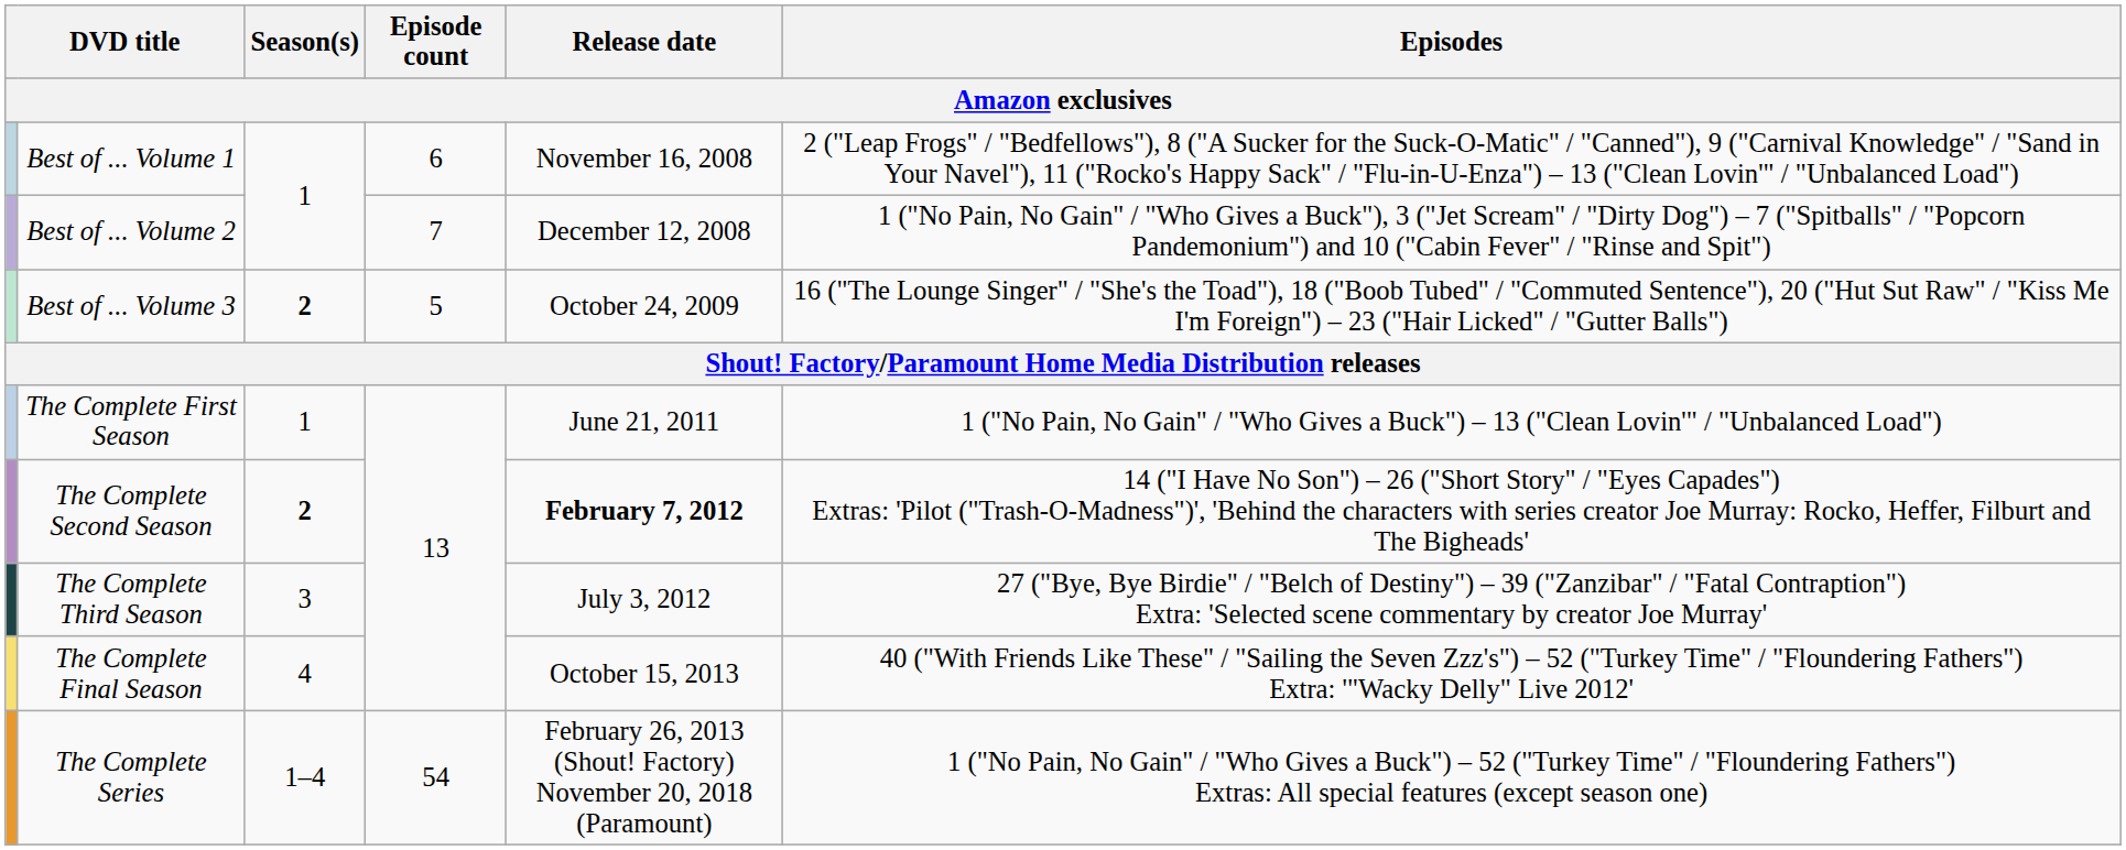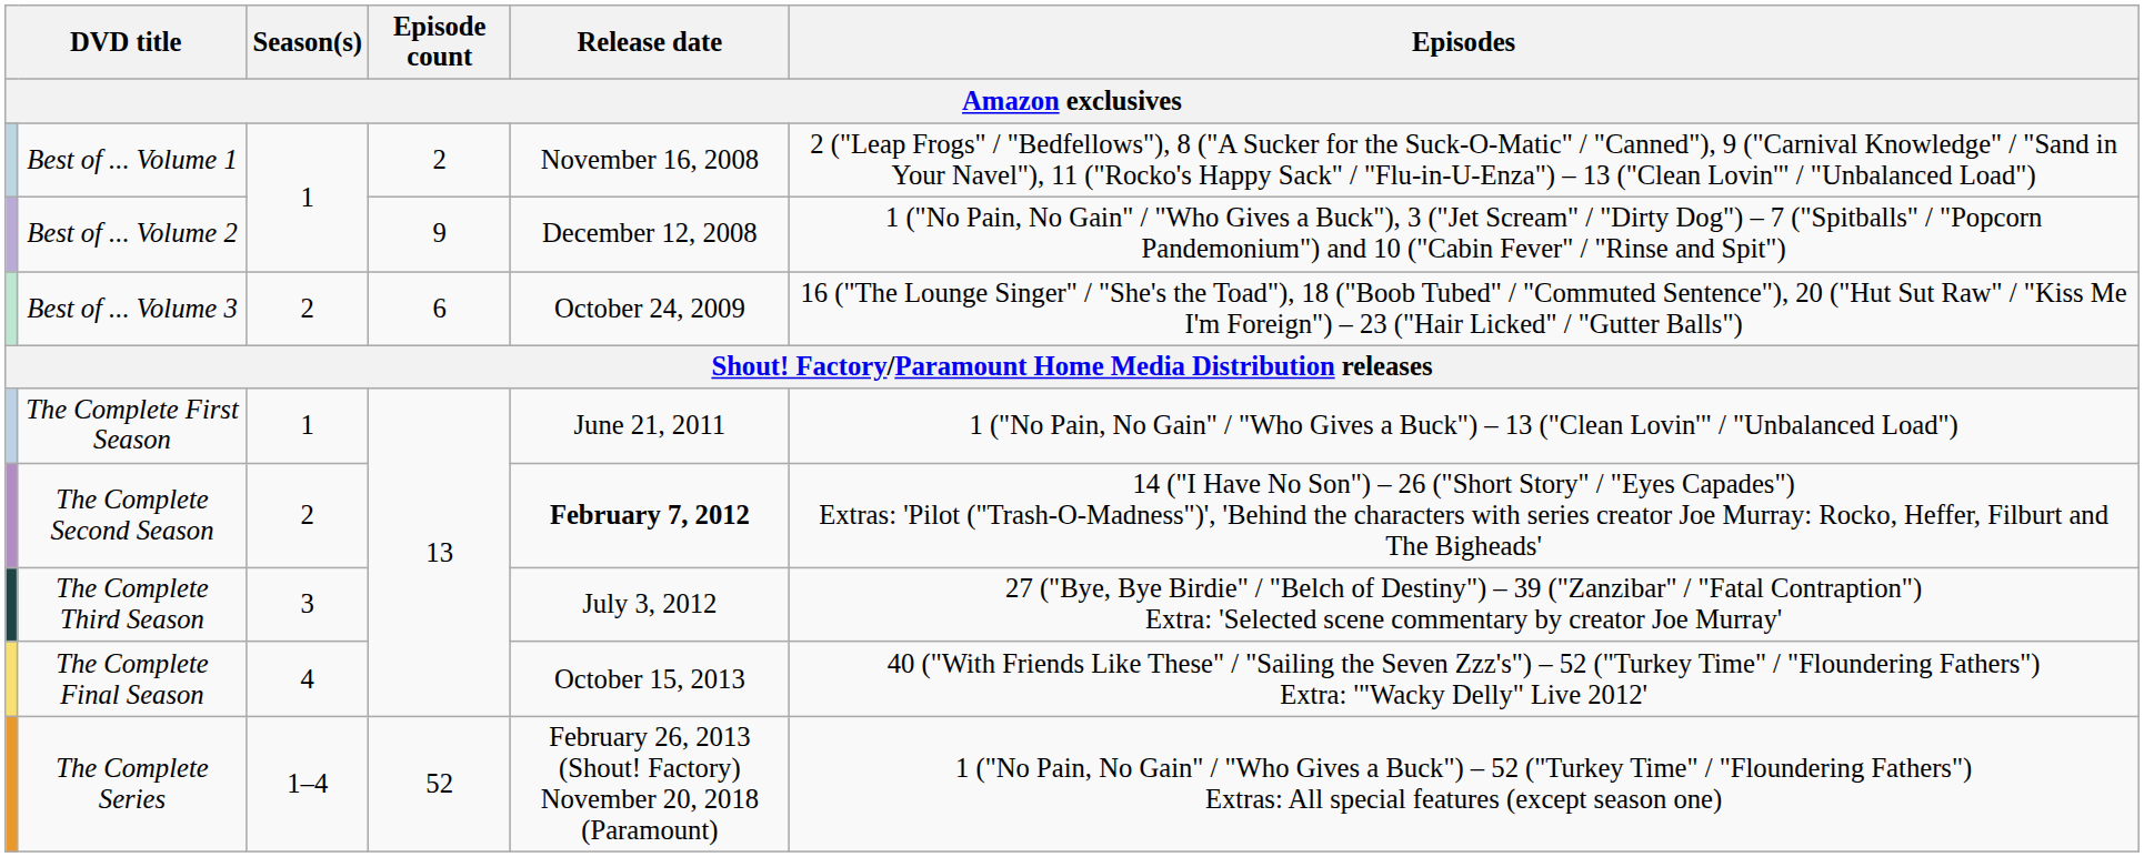Best of ... Volume 1 | Episode count: 6 -> 2
Best of ... Volume 2 | Episode count: 7 -> 9
Best of ... Volume 3 | Season(s): bold -> normal
Best of ... Volume 3 | Episode count: 5 -> 6
The Complete Second Season | Season(s): bold -> normal
The Complete Series | Episode count: 54 -> 52
